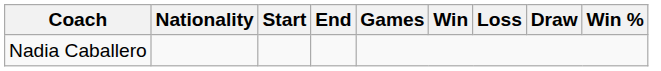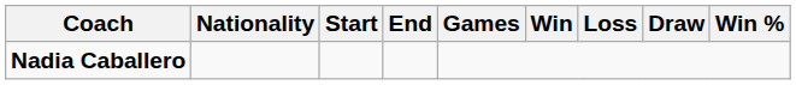Nadia Caballero | Coach: normal -> bold
